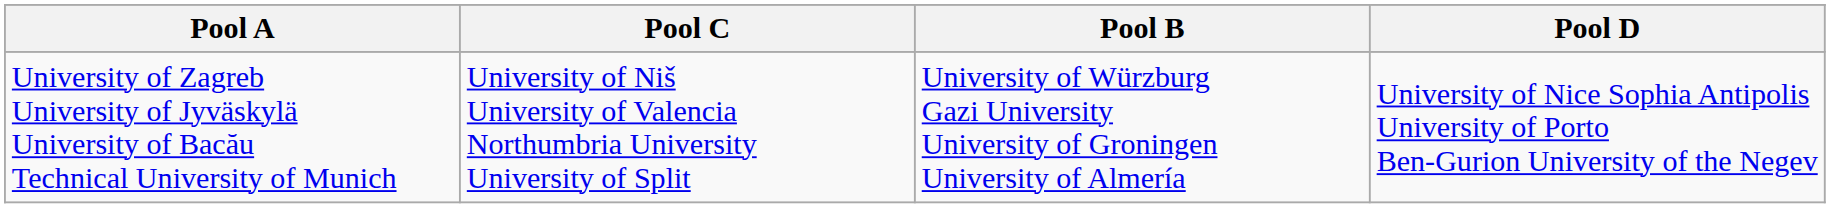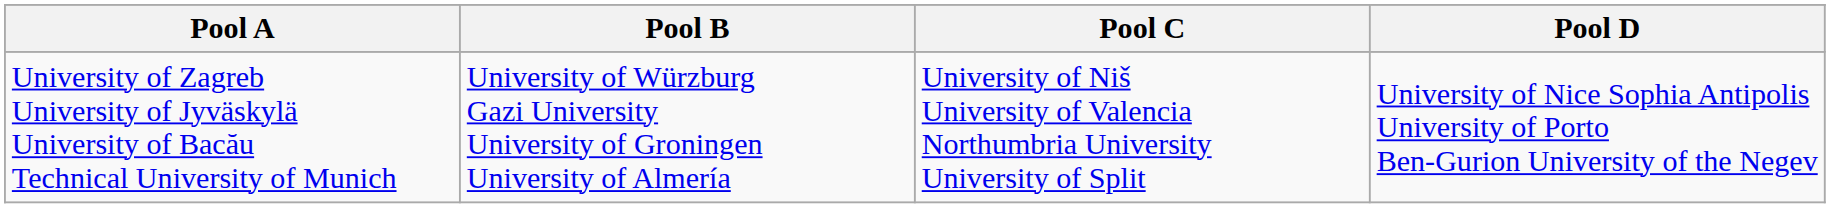columns swapped: Pool B <-> Pool C
